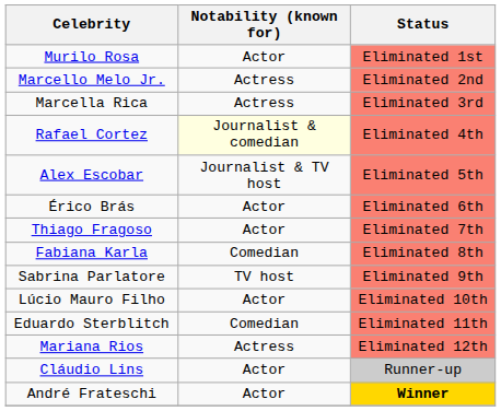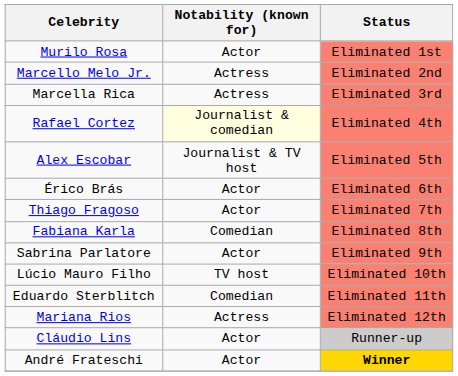Sabrina Parlatore | Notability (known for): TV host -> Actor
Lúcio Mauro Filho | Notability (known for): Actor -> TV host
